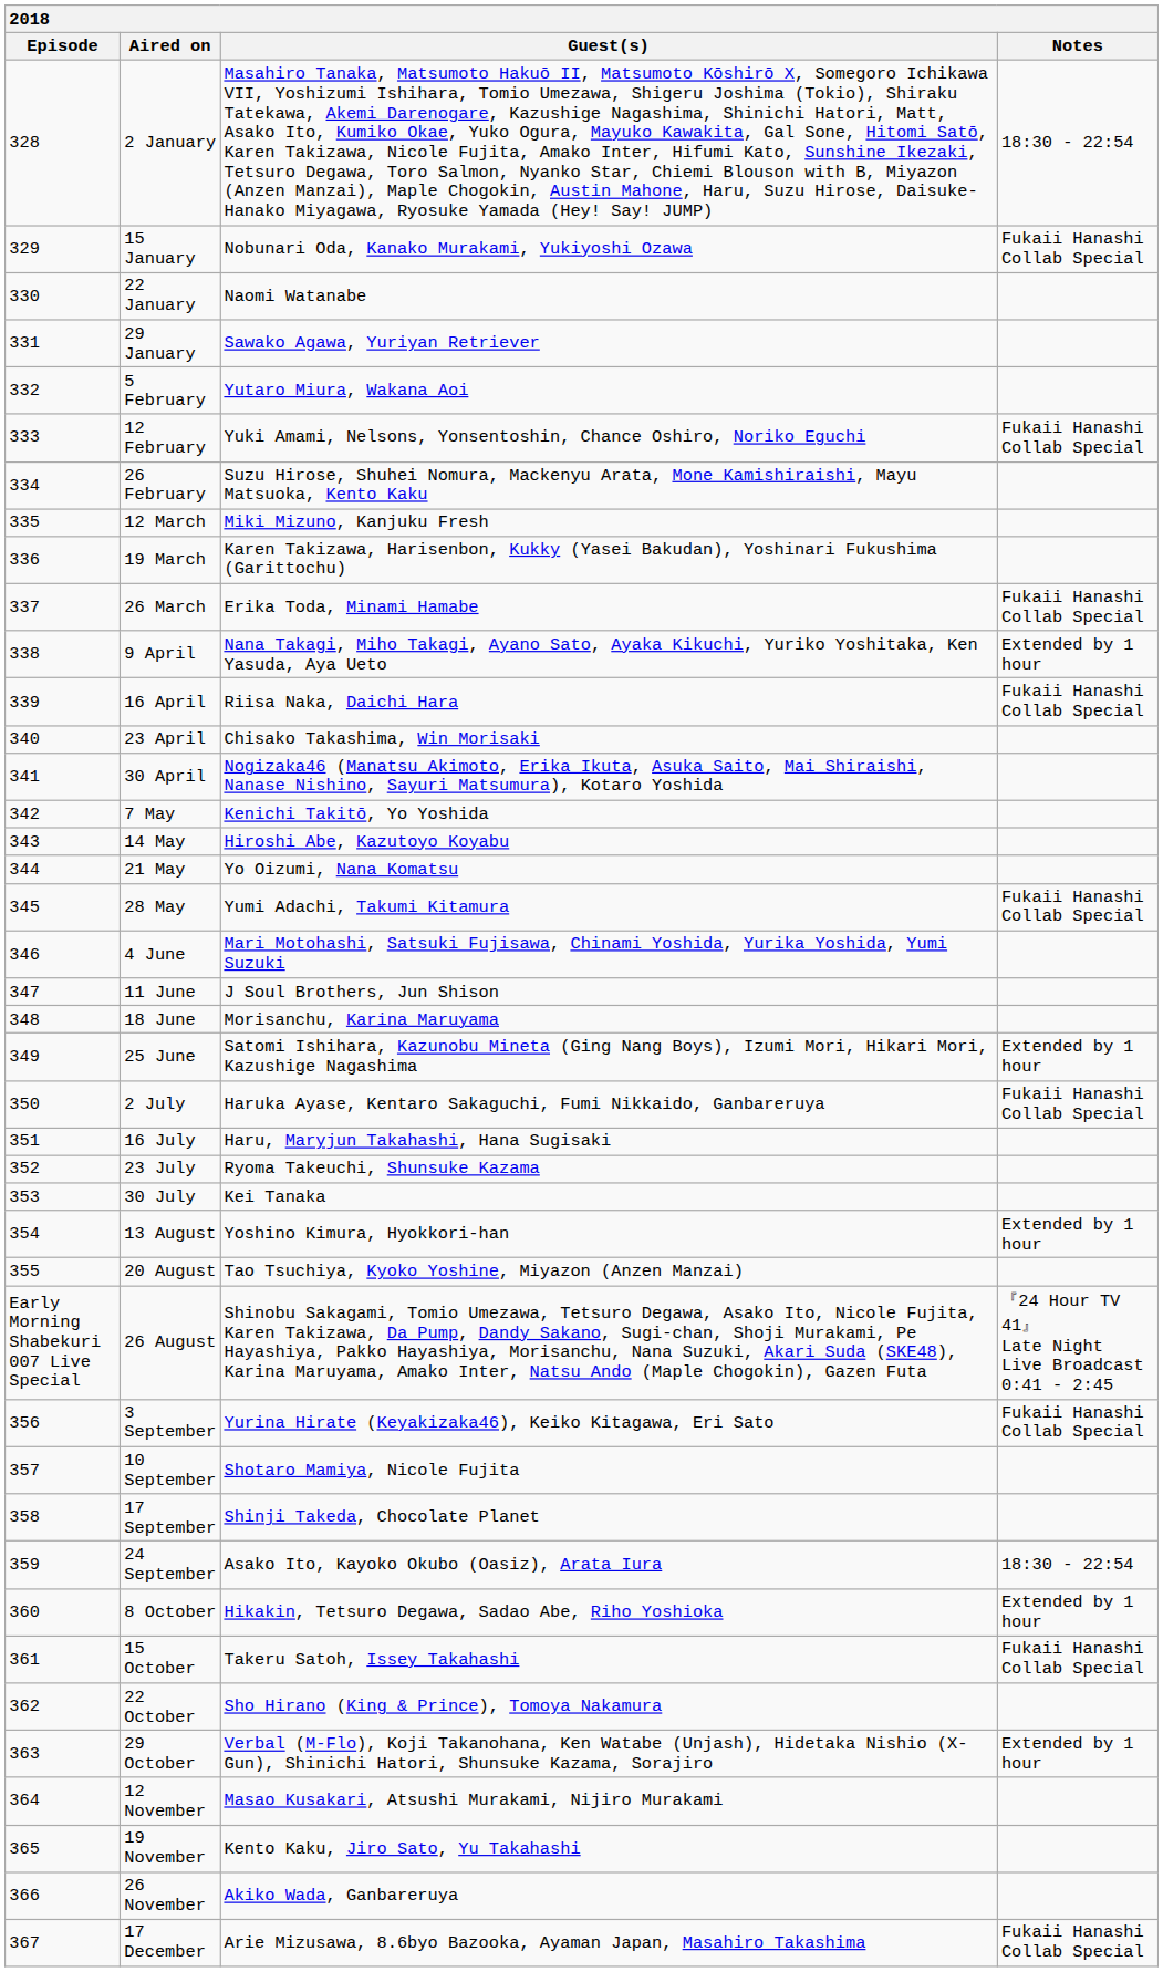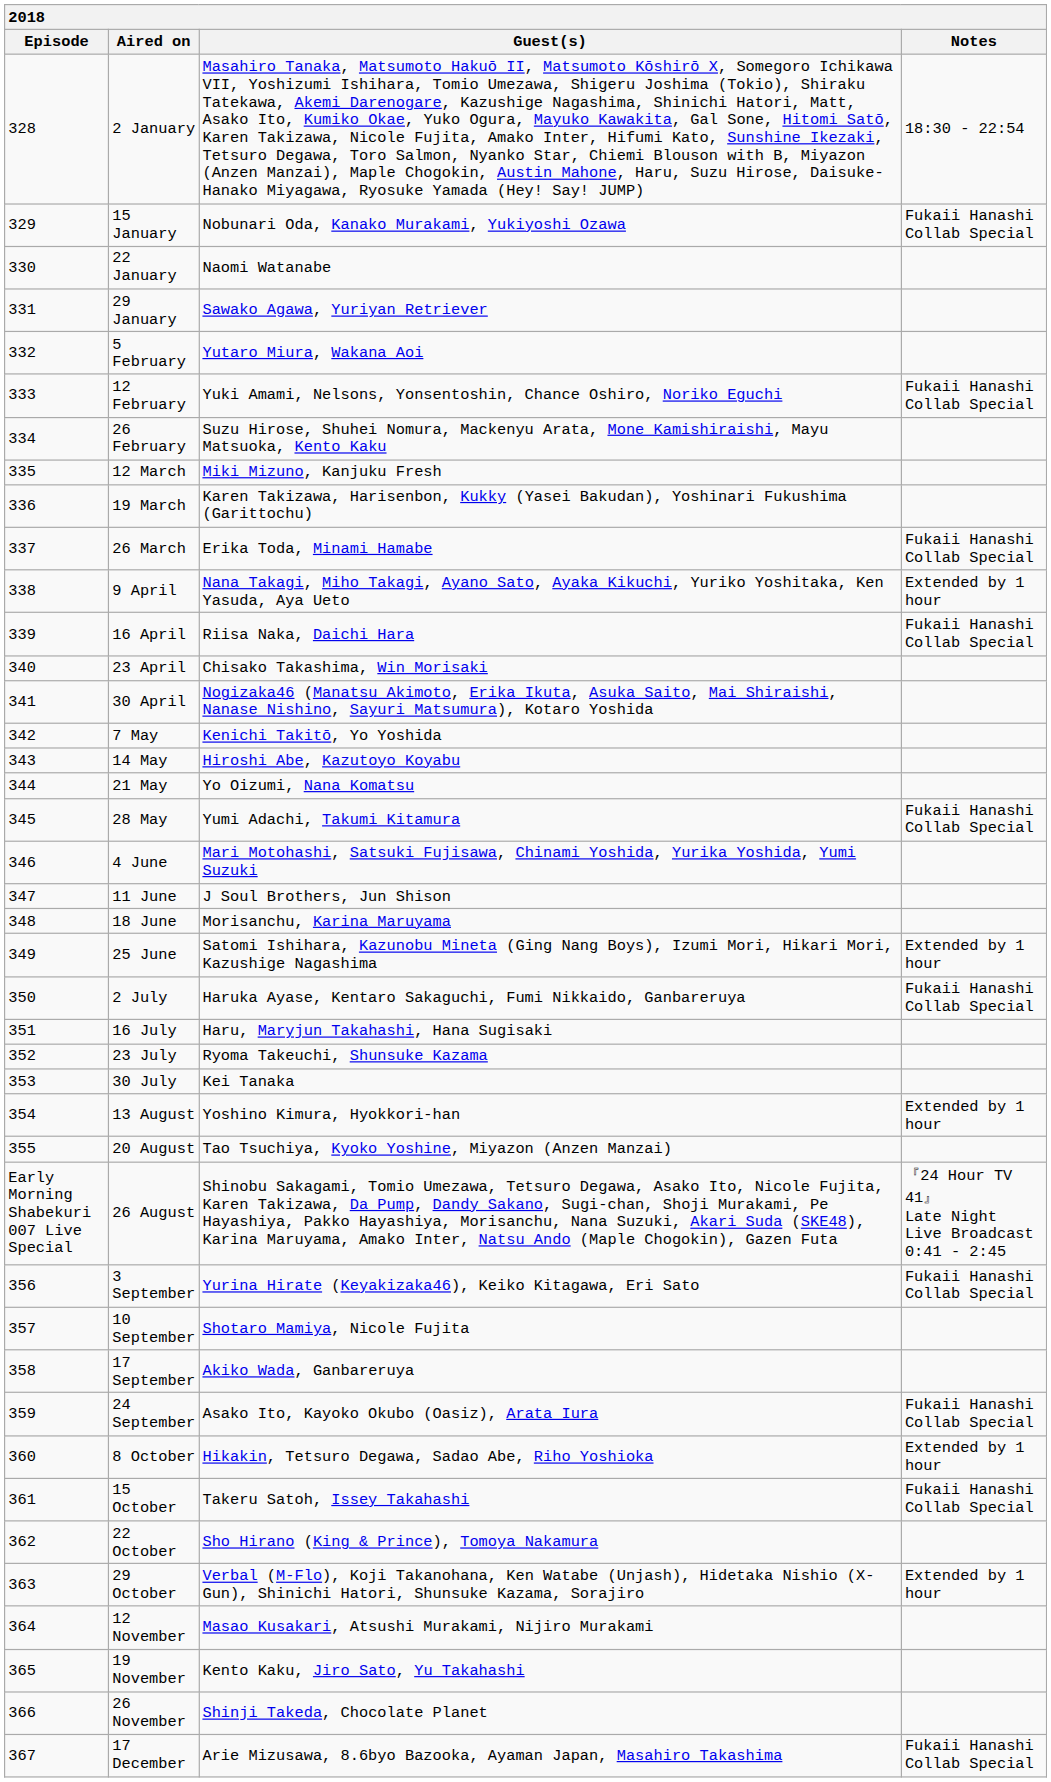17 September | Guest(s): Shinji Takeda, Chocolate Planet -> Akiko Wada, Ganbareruya
24 September | Notes: 18:30 - 22:54 -> Fukaii Hanashi Collab Special
26 November | Guest(s): Akiko Wada, Ganbareruya -> Shinji Takeda, Chocolate Planet
